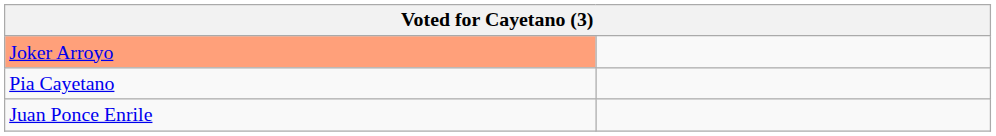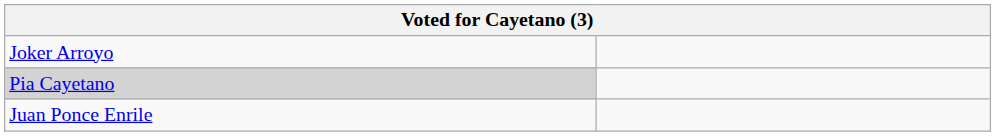Joker Arroyo | column 1: lightsalmon background -> no background
Pia Cayetano | column 1: no background -> lightgrey background
